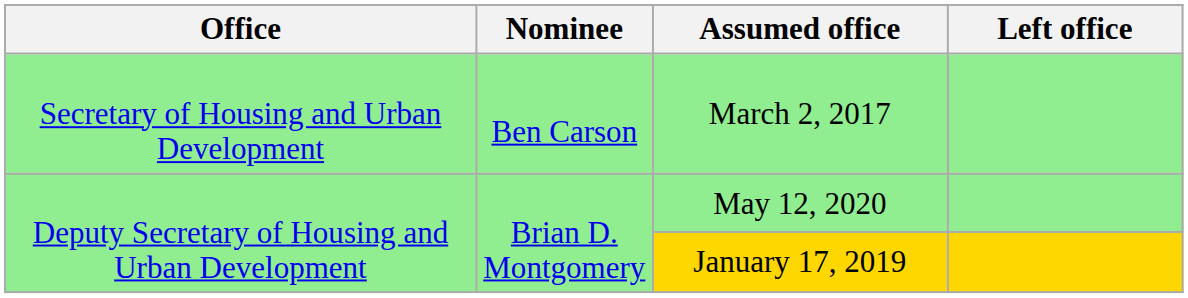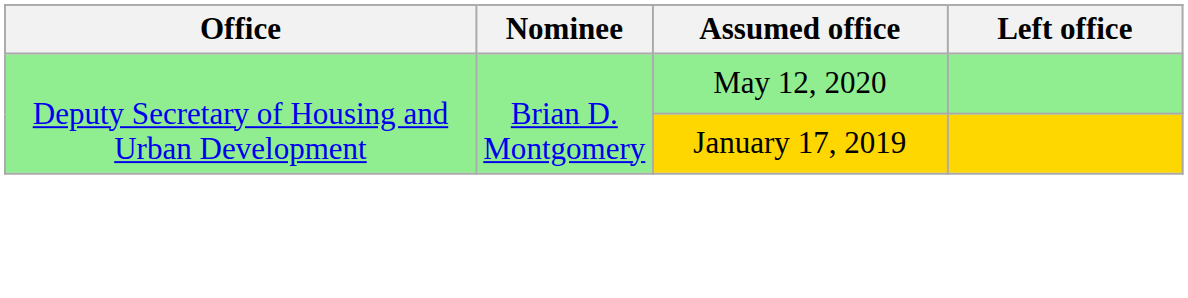- row: Secretary of Housing and Urban Development | Ben Carson | March 2, 2017
